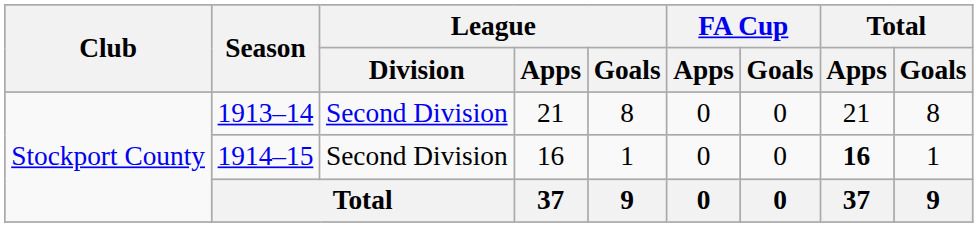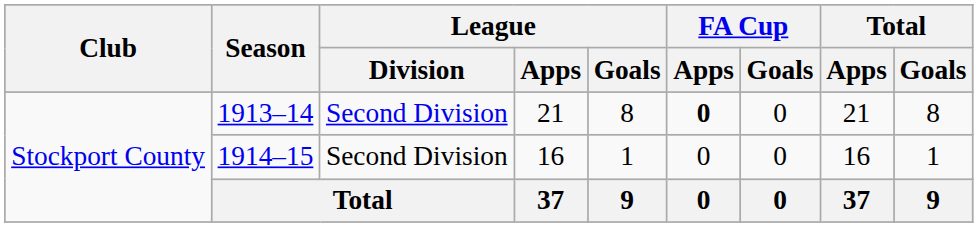1913–14 | FA Cup / Apps: normal -> bold
1914–15 | Total / Apps: bold -> normal
